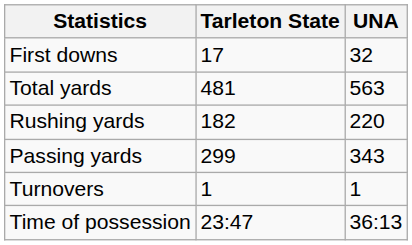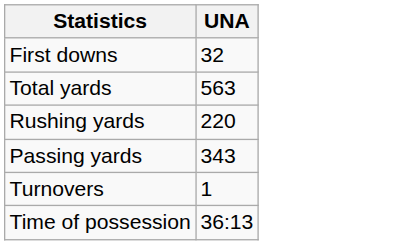- column: Tarleton State | 17 | 481 | 182 | 299 | 1 | 23:47
